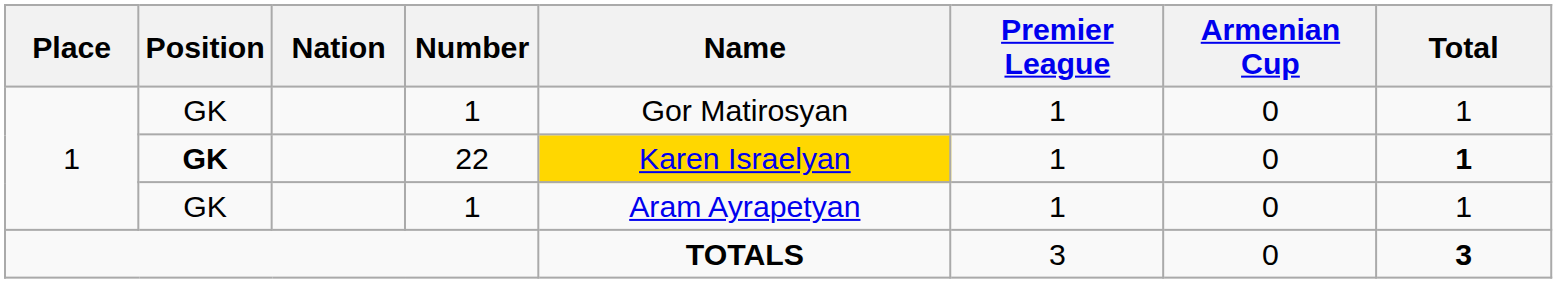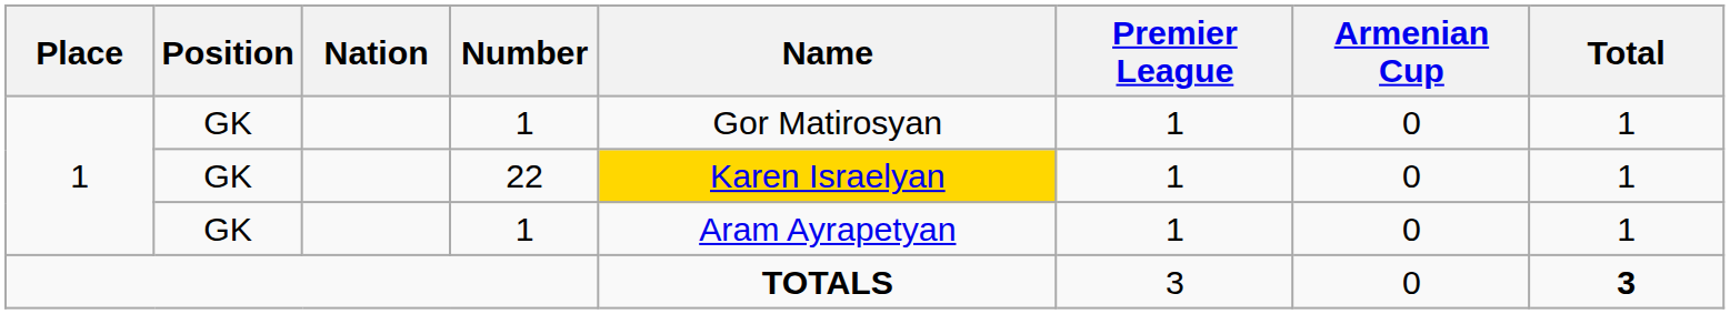22 | Position: bold -> normal
22 | Total: bold -> normal
